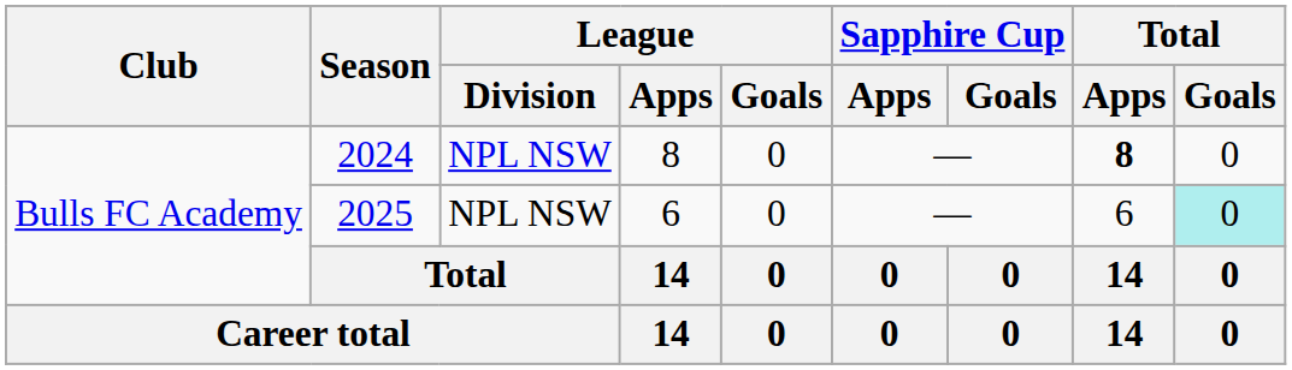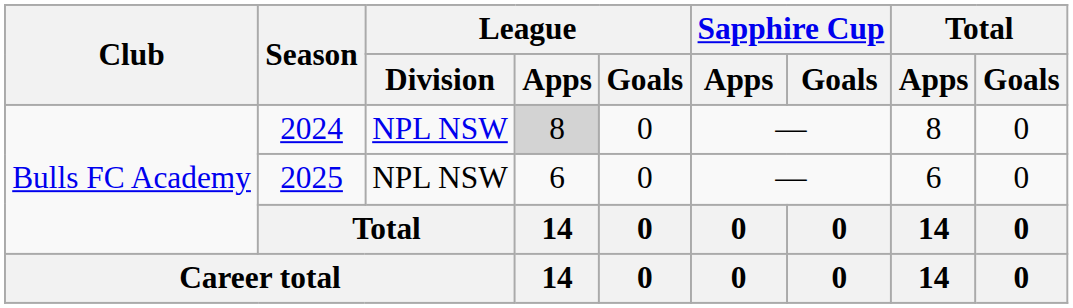2024 | League / Apps: no background -> lightgrey background
2024 | Total / Apps: bold -> normal
2025 | Total / Goals: paleturquoise background -> no background
